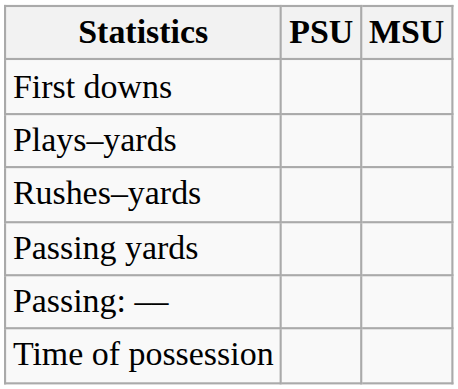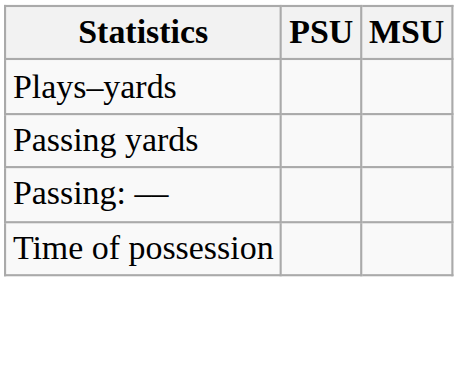- row: First downs
- row: Rushes–yards
